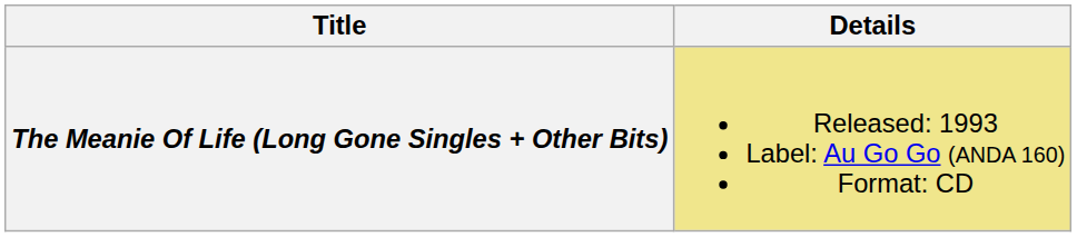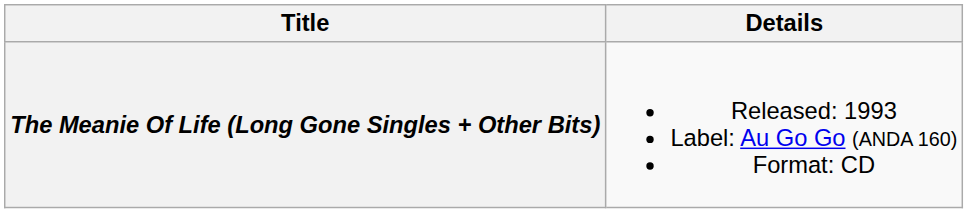The Meanie Of Life (Long Gone Singles + Other Bits) | Details: khaki background -> no background
